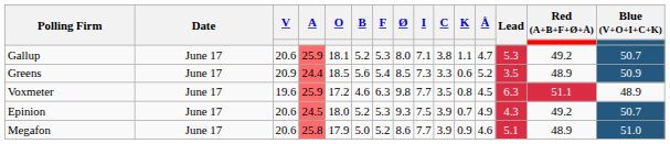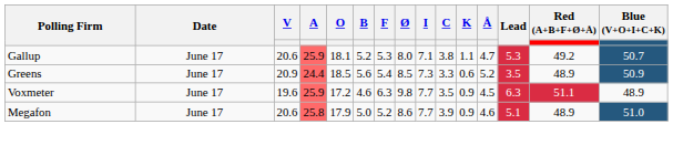Voxmeter | K: 0.8 -> 0.9
- row: Epinion | June 17 | 20.6 | 24.5 | 18.0 | 5.2 | 5.3 | 9.3 | 7.5 | 3.9 | 0.7 | 4.9 | 4.3 | 49.2 | 50.7
